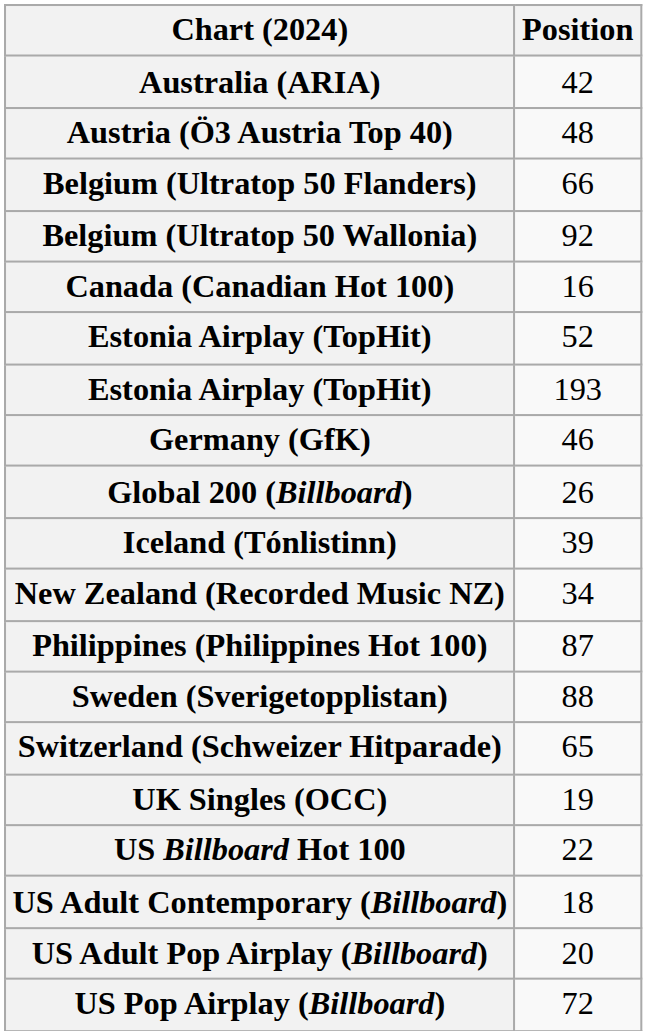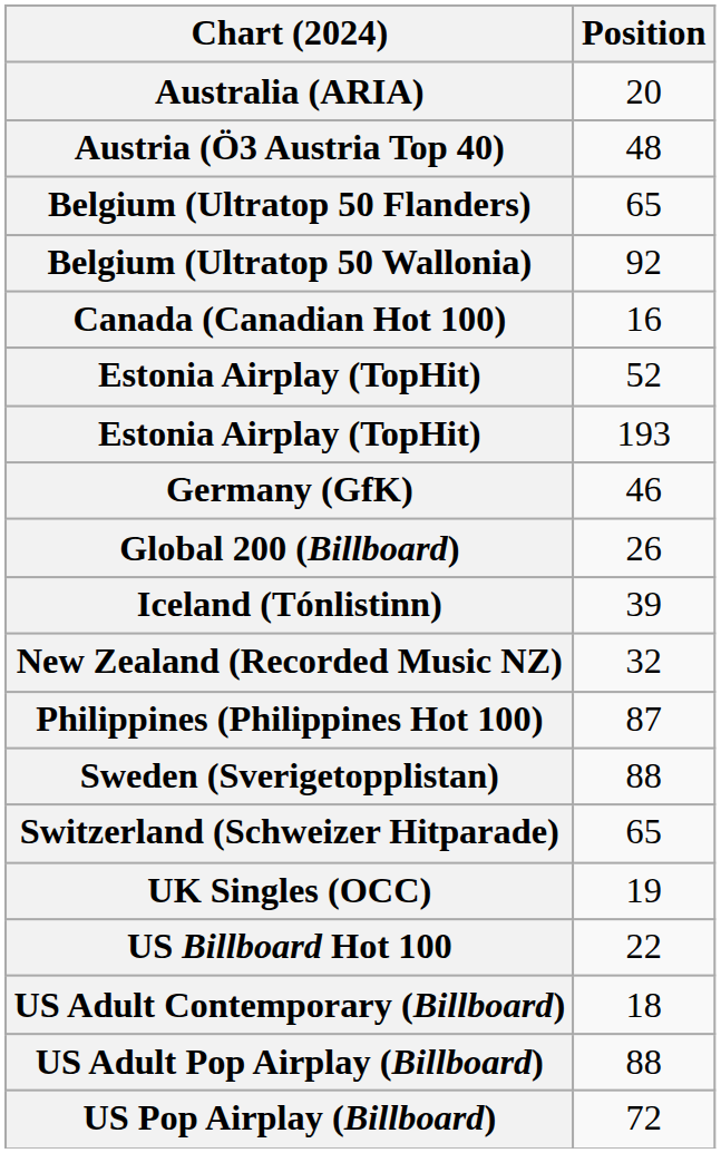row 2 | Position: 42 -> 20
row 4 | Position: 66 -> 65
row 12 | Position: 34 -> 32
row 19 | Position: 20 -> 88
